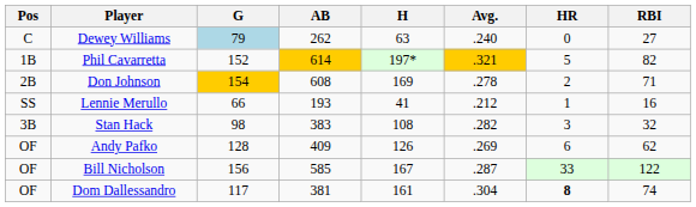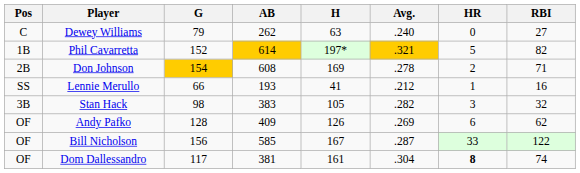Dewey Williams | G: lightblue background -> no background
Stan Hack | H: 108 -> 105
